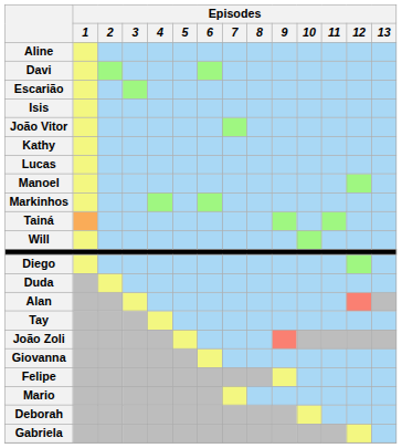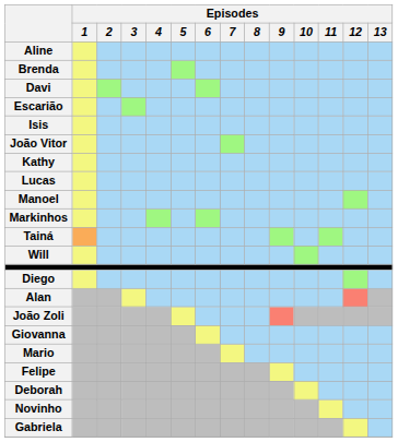+ row: Brenda
- row: Duda
- row: Tay
rows swapped: Mario <-> Felipe
+ row: Novinho
